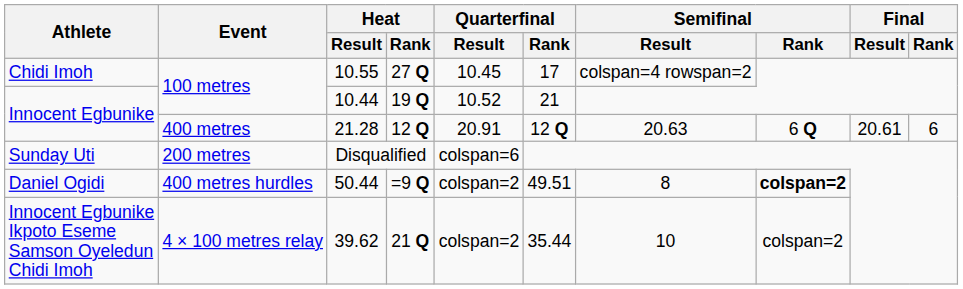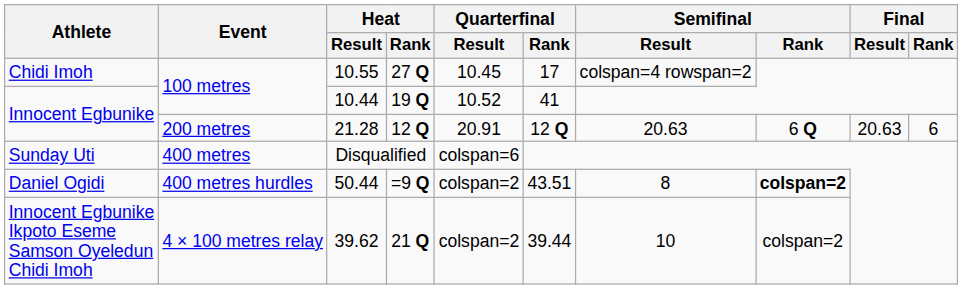10.44 | Quarterfinal / Rank: 21 -> 41
21.28 | Event: 400 metres -> 200 metres
21.28 | Final / Result: 20.61 -> 20.63
Disqualified | Event: 200 metres -> 400 metres
50.44 | Quarterfinal / Rank: 49.51 -> 43.51
39.62 | Quarterfinal / Rank: 35.44 -> 39.44
